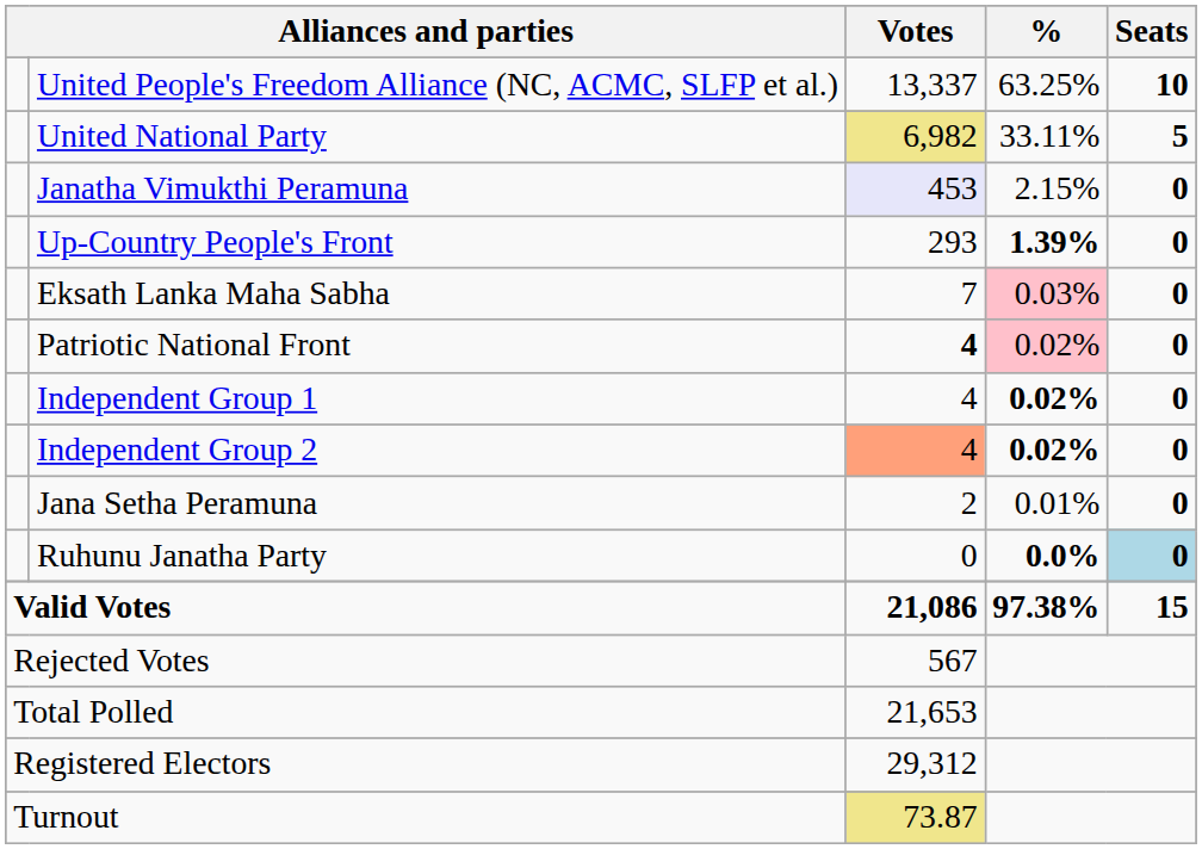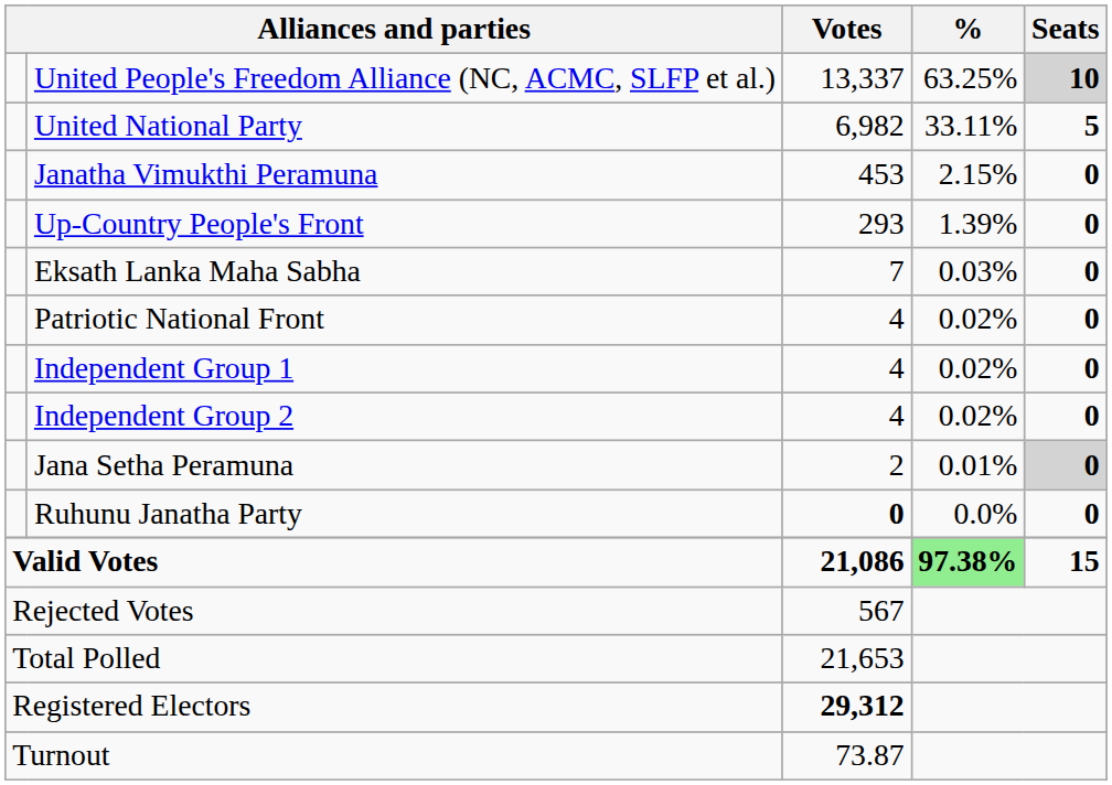United People's Freedom Alliance (NC, ACMC, SLFP et al.) | Seats: no background -> lightgrey background
United National Party | Votes: khaki background -> no background
Janatha Vimukthi Peramuna | Votes: lavender background -> no background
Up-Country People's Front | %: bold -> normal
Eksath Lanka Maha Sabha | %: pink background -> no background
Patriotic National Front | Votes: bold -> normal
Patriotic National Front | %: pink background -> no background
Independent Group 1 | %: bold -> normal
Independent Group 2 | Votes: lightsalmon background -> no background
Independent Group 2 | %: bold -> normal
Jana Setha Peramuna | Seats: no background -> lightgrey background
Ruhunu Janatha Party | Votes: normal -> bold
Ruhunu Janatha Party | %: bold -> normal
Ruhunu Janatha Party | Seats: lightblue background -> no background
Valid Votes | %: no background -> lightgreen background
Registered Electors | Votes: normal -> bold
Turnout | Votes: khaki background -> no background
